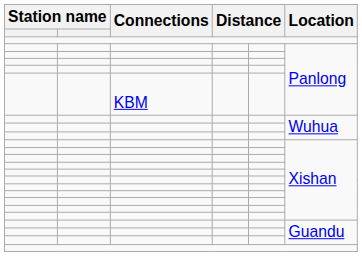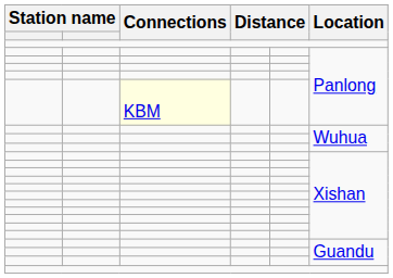KBM | Connections: no background -> lightyellow background
